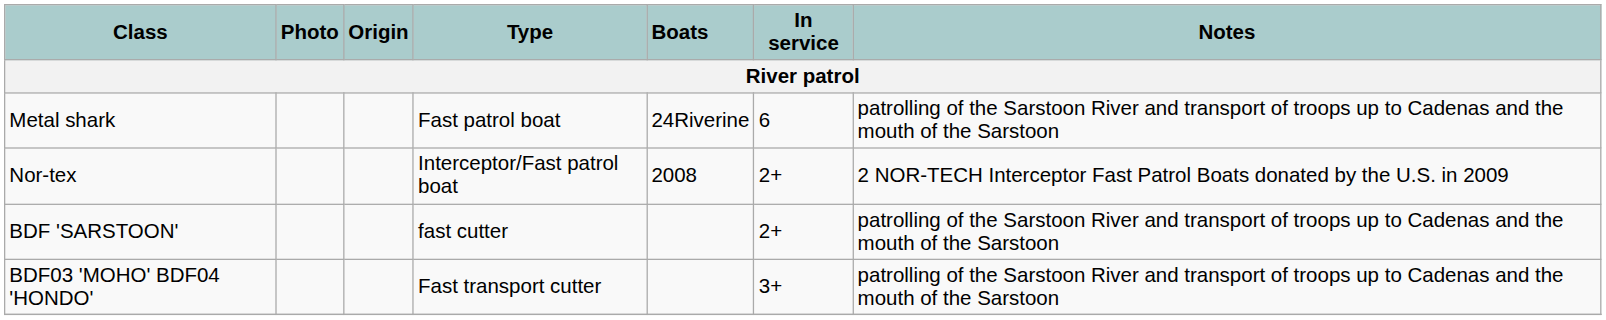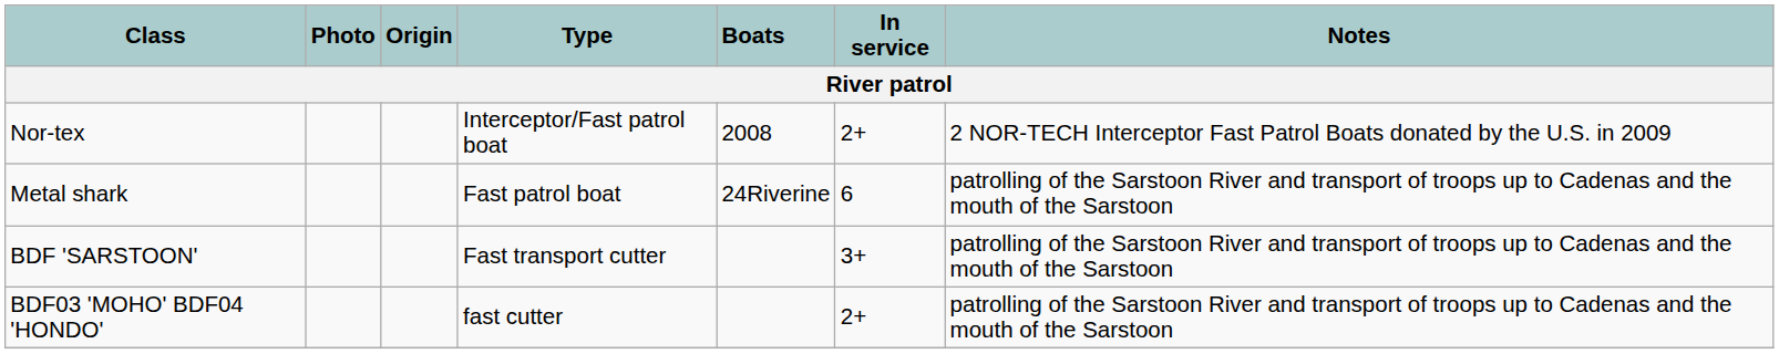rows swapped: Metal shark <-> Nor-tex
BDF 'SARSTOON' | Type: fast cutter -> Fast transport cutter
BDF 'SARSTOON' | In service: 2+ -> 3+
BDF03 'MOHO' BDF04 'HONDO' | Type: Fast transport cutter -> fast cutter
BDF03 'MOHO' BDF04 'HONDO' | In service: 3+ -> 2+
